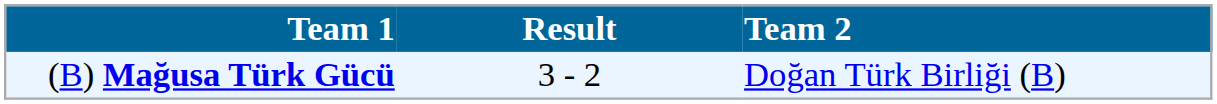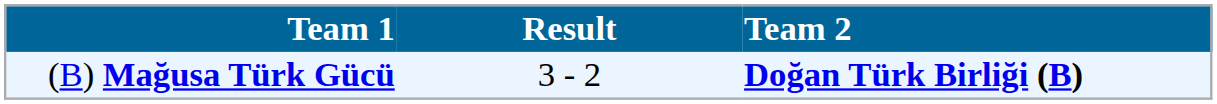(B) Mağusa Türk Gücü | Team 2: normal -> bold
